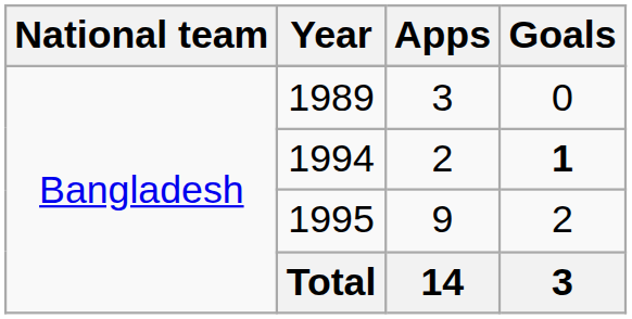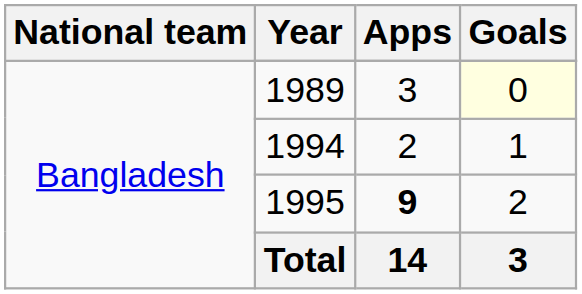1989 | Goals: no background -> lightyellow background
1994 | Goals: bold -> normal
1995 | Apps: normal -> bold
